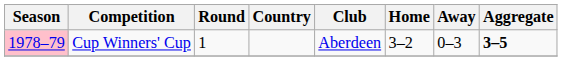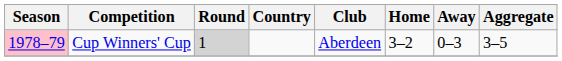Cup Winners' Cup | Round: no background -> lightgrey background
Cup Winners' Cup | Aggregate: bold -> normal
